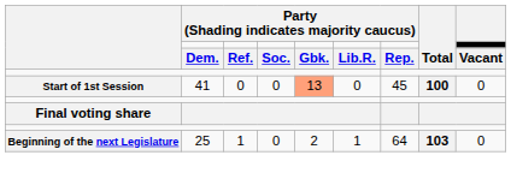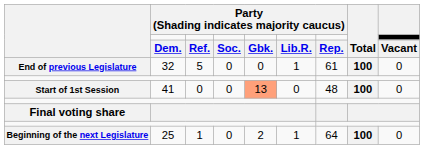+ row: End of previous Legislature | 32 | 5 | 0 | 0 | 1 | 61 | 100 | 0
Start of 1st Session | column 7: 45 -> 48
Beginning of the next Legislature | Total: 103 -> 100
